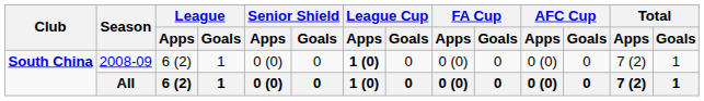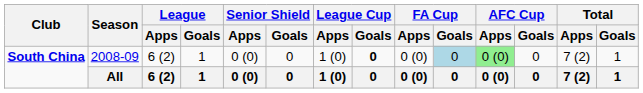South China / 2008-09 | League Cup / Apps: bold -> normal
South China / 2008-09 | League Cup / Goals: normal -> bold
South China / 2008-09 | FA Cup / Goals: no background -> lightblue background
South China / 2008-09 | AFC Cup / Apps: no background -> lightgreen background
